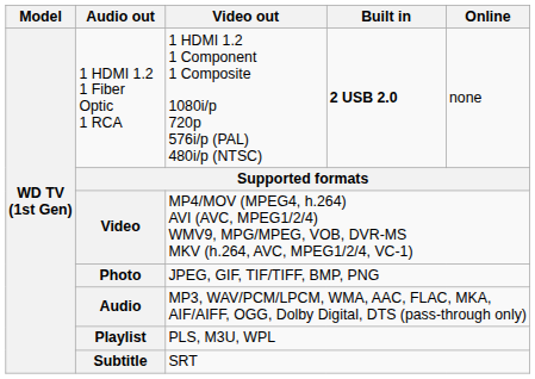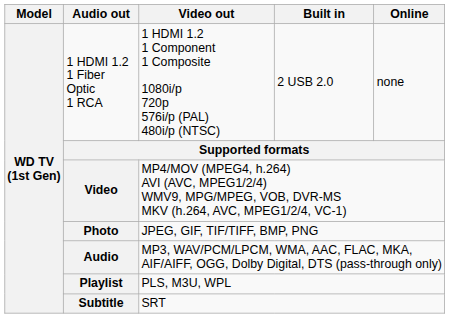1 HDMI 1.2 1 Fiber Optic 1 RCA | Built in: bold -> normal
